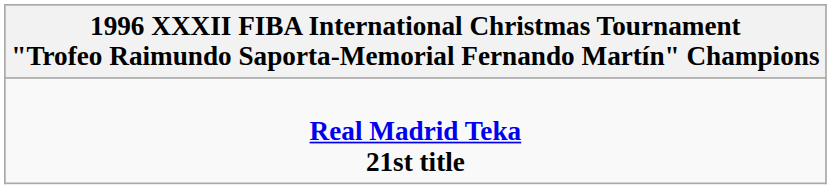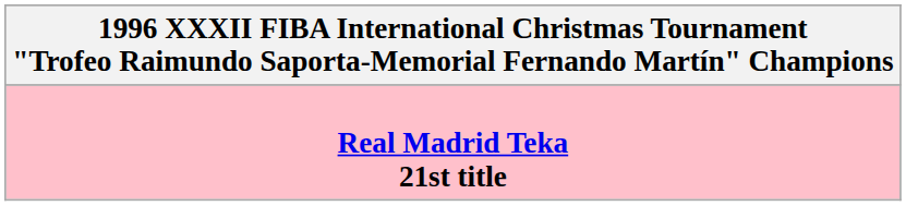row 2 | column 1: no background -> pink background
